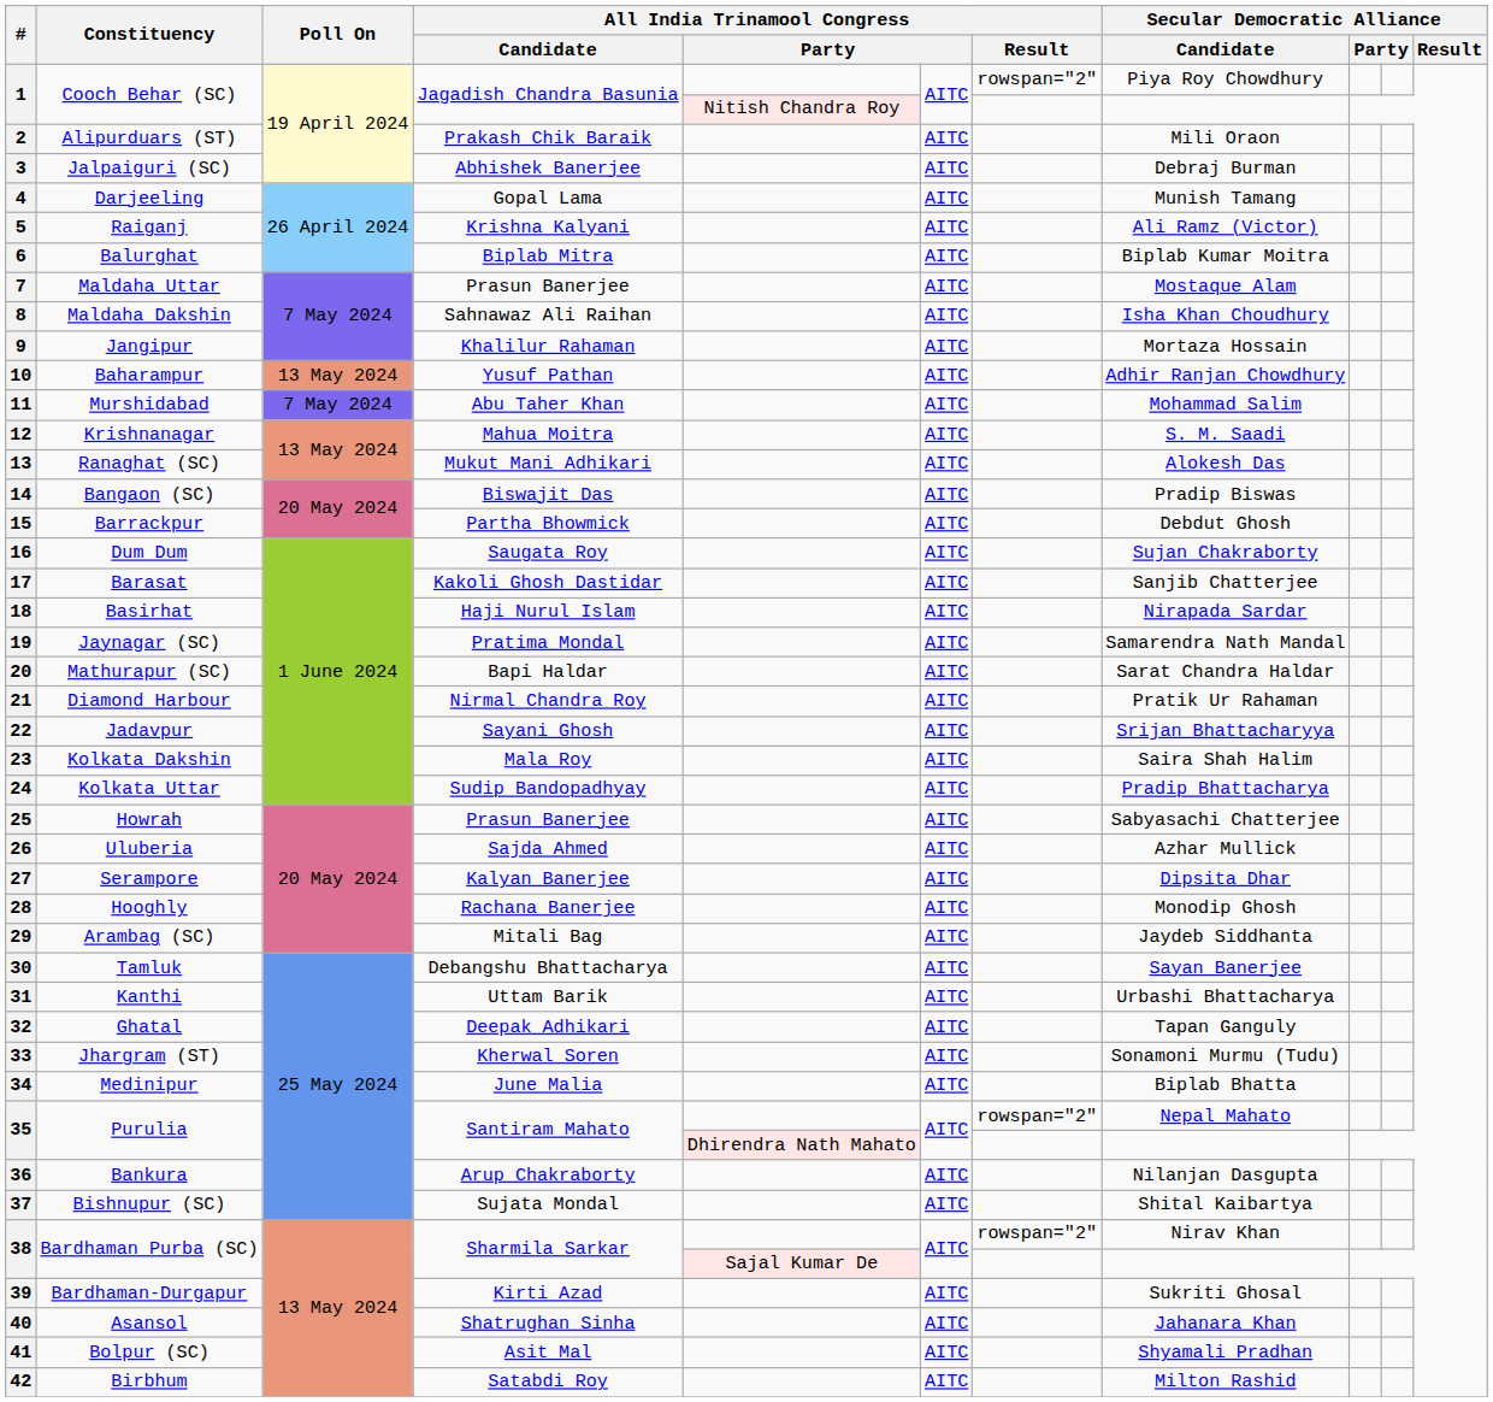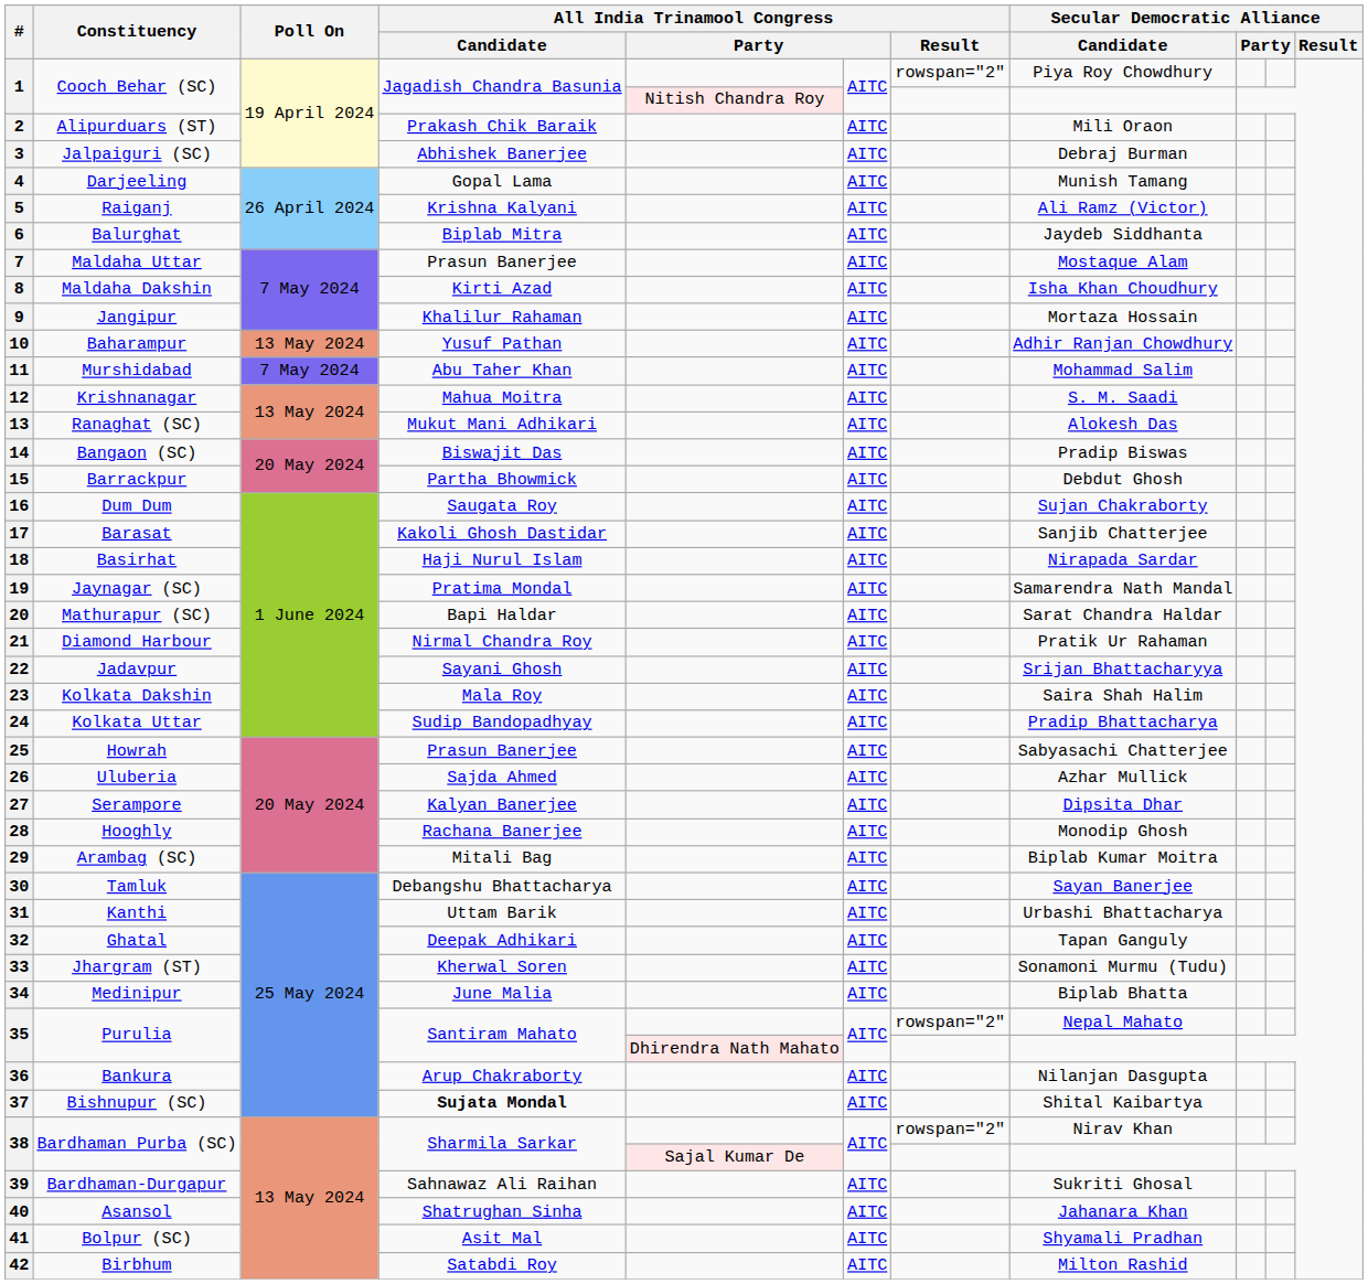6 | Secular Democratic Alliance / Candidate: Biplab Kumar Moitra -> Jaydeb Siddhanta
8 | All India Trinamool Congress / Candidate: Sahnawaz Ali Raihan -> Kirti Azad
29 | Secular Democratic Alliance / Candidate: Jaydeb Siddhanta -> Biplab Kumar Moitra
37 | All India Trinamool Congress / Candidate: normal -> bold
39 | All India Trinamool Congress / Candidate: Kirti Azad -> Sahnawaz Ali Raihan
